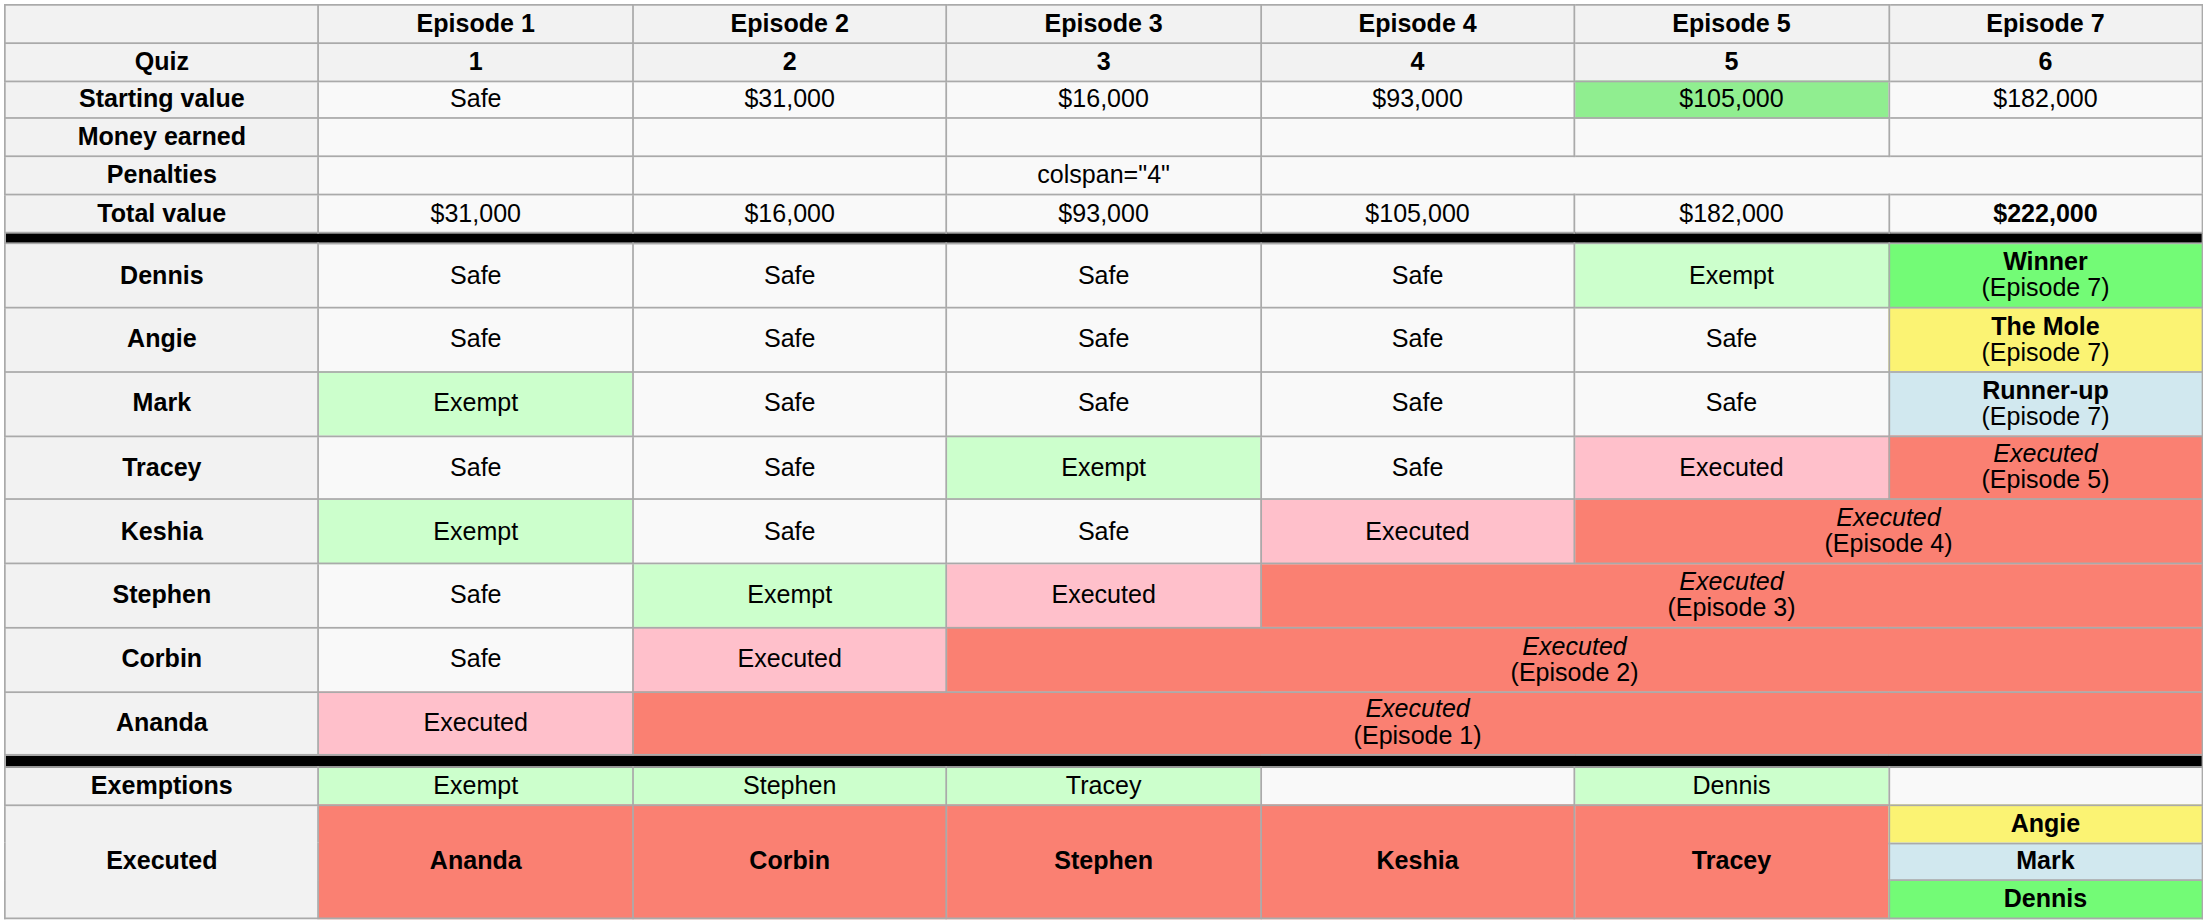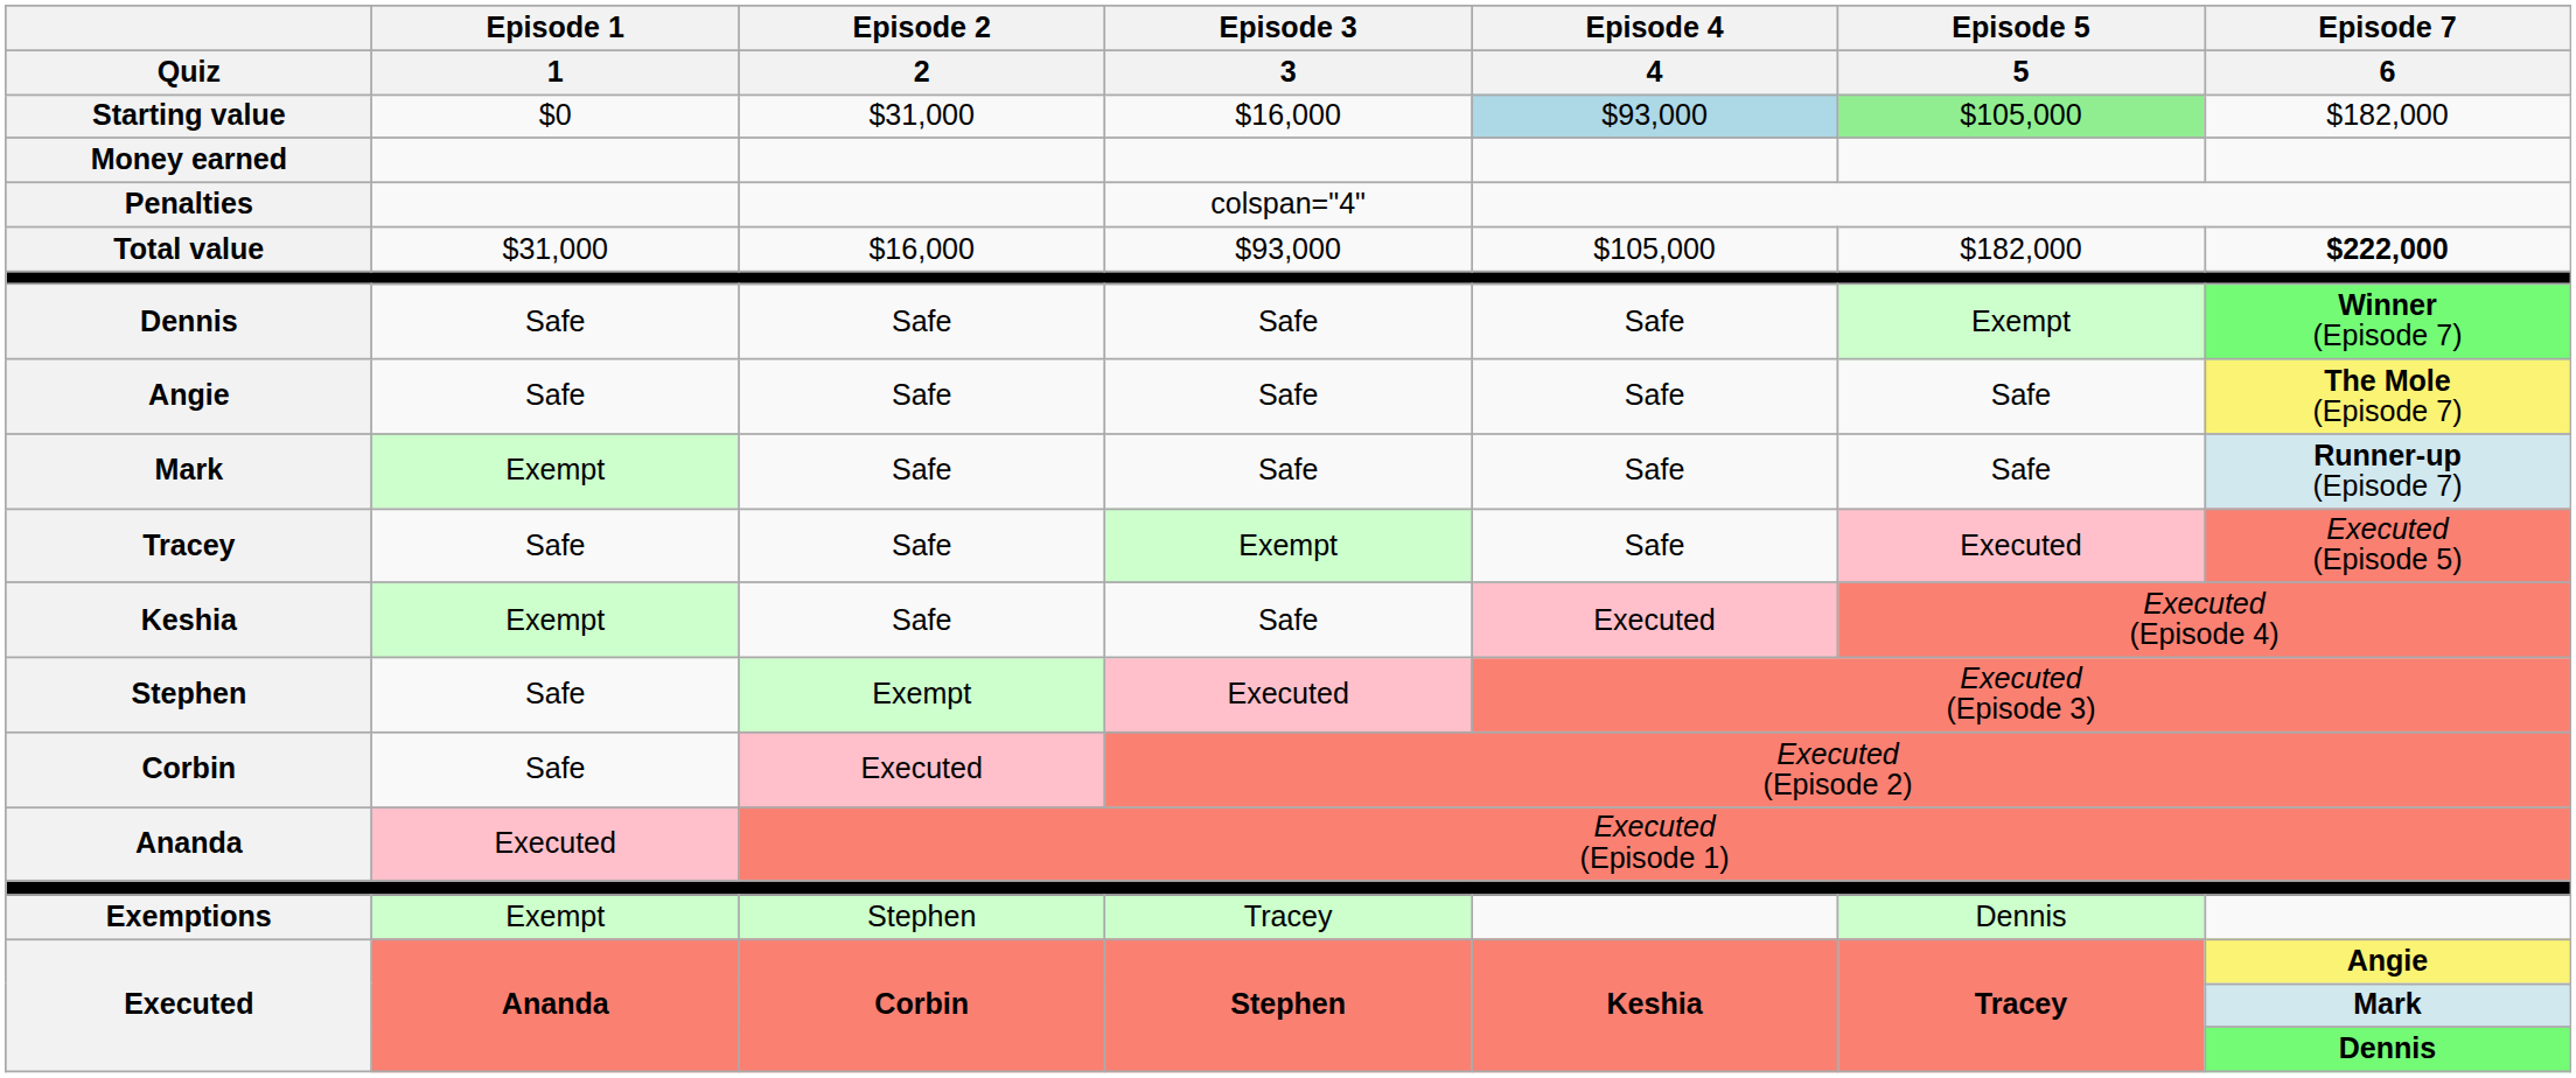Starting value | Episode 1 / 1: Safe -> $0
Starting value | Episode 4 / 4: no background -> lightblue background
